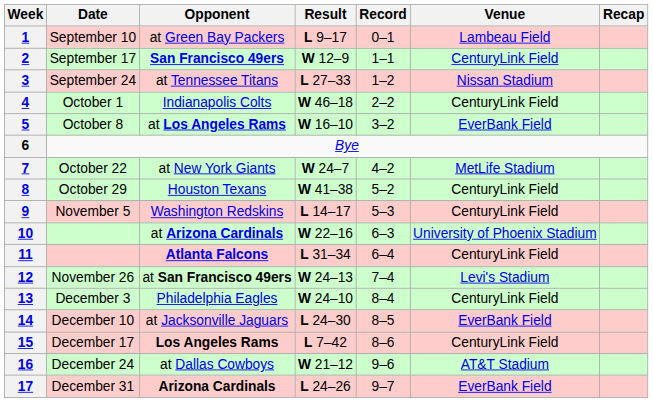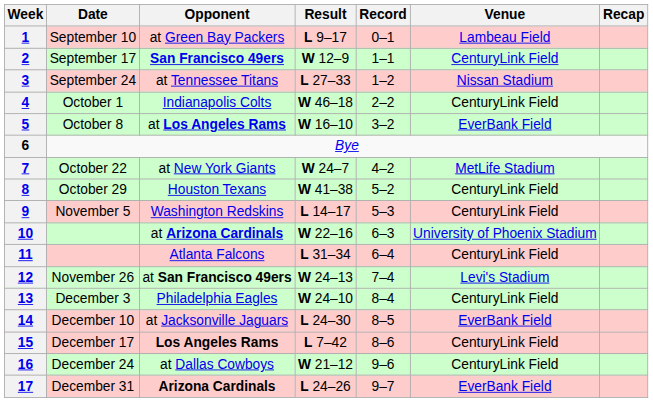11 | Opponent: bold -> normal
16 | Venue: AT&T Stadium -> CenturyLink Field
